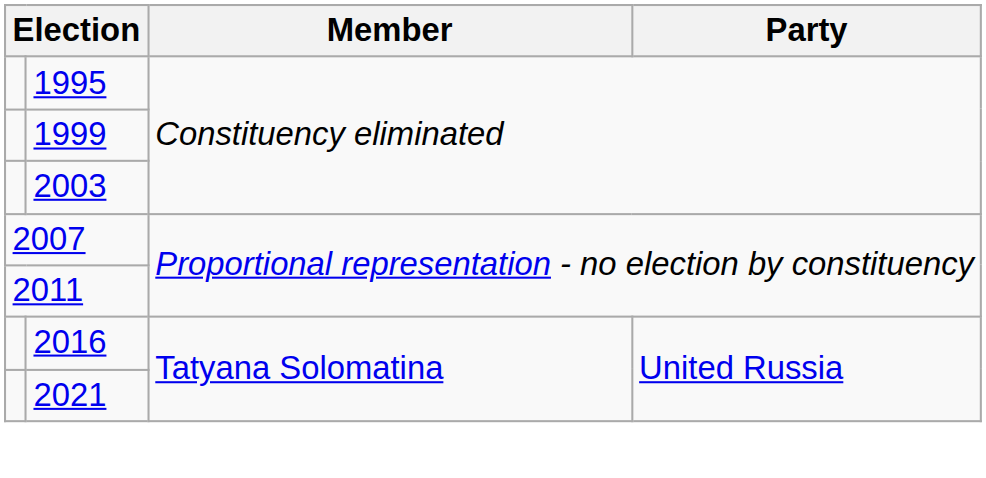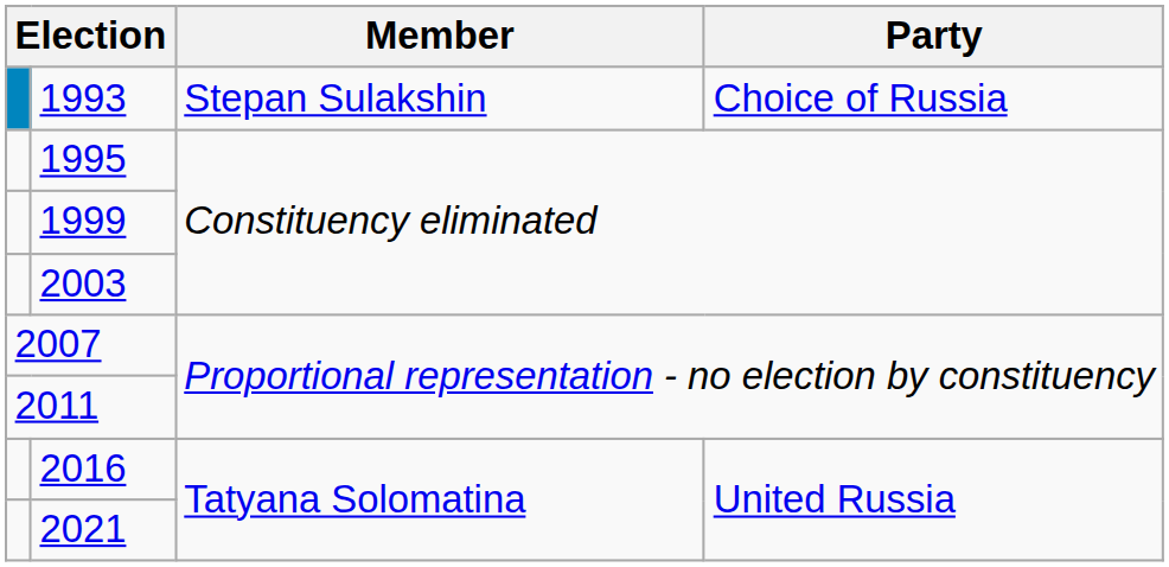+ row: 1993 | Stepan Sulakshin | Choice of Russia
